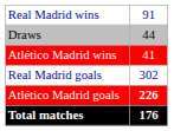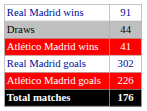Atlético Madrid goals | column 2: bold -> normal
